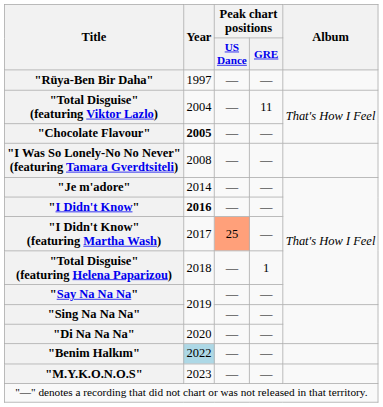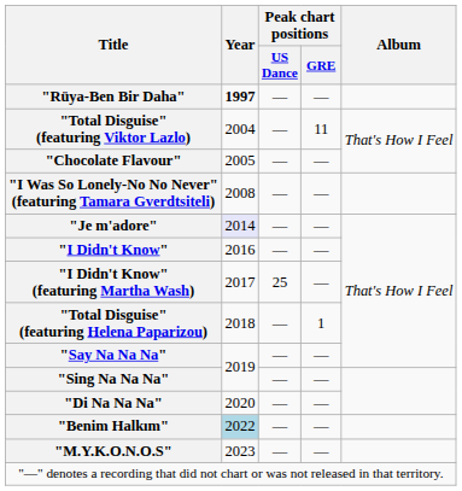"Rüya-Ben Bir Daha" | Year: normal -> bold
"Chocolate Flavour" | Year: bold -> normal
"Je m'adore" | Year: no background -> lavender background
"I Didn't Know" | Year: bold -> normal
"I Didn't Know" (featuring Martha Wash) | Peak chart positions / US Dance: lightsalmon background -> no background
